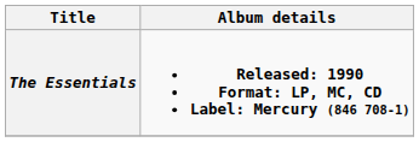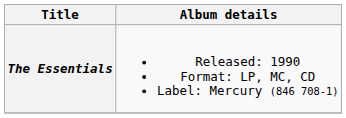The Essentials | Album details: bold -> normal
